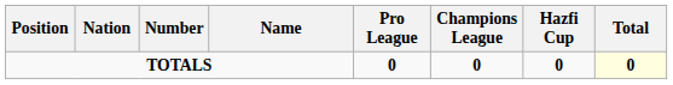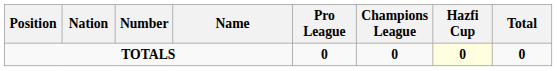row 2 | Hazfi Cup: no background -> lightyellow background
row 2 | Total: lightyellow background -> no background
